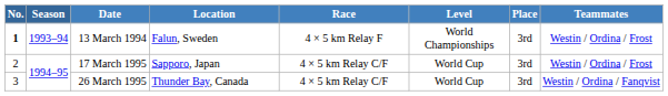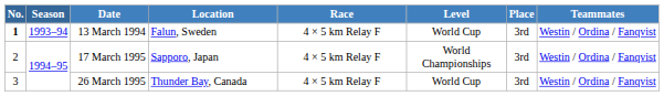13 March 1994 | Level: World Championships -> World Cup
13 March 1994 | Teammates: Westin / Ordina / Frost -> Westin / Ordina / Fanqvist
17 March 1995 | Race: 4 × 5 km Relay C/F -> 4 × 5 km Relay F
17 March 1995 | Level: World Cup -> World Championships
17 March 1995 | Teammates: Westin / Ordina / Frost -> Westin / Ordina / Fanqvist
26 March 1995 | Race: 4 × 5 km Relay C/F -> 4 × 5 km Relay F
